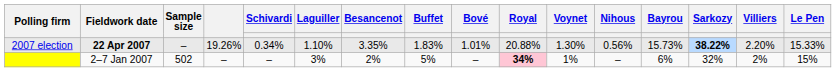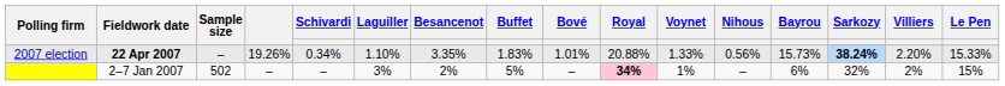2007 election | Voynet: 1.30% -> 1.33%
2007 election | Sarkozy: 38.22% -> 38.24%
